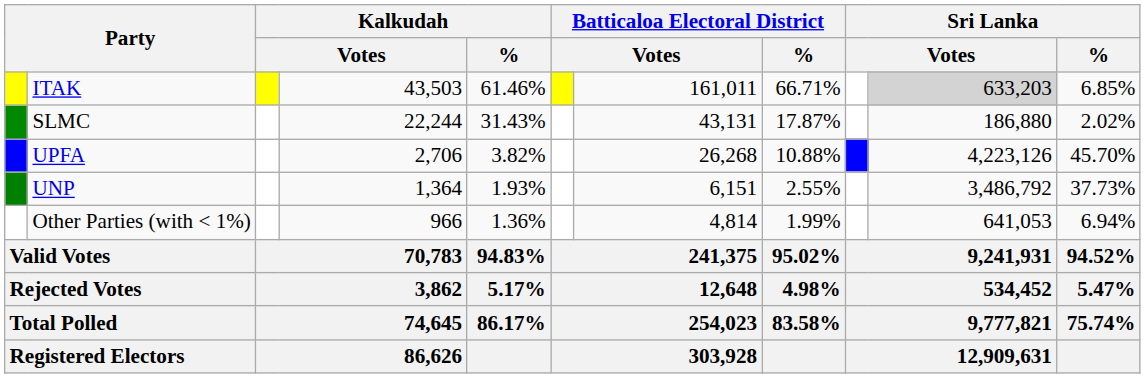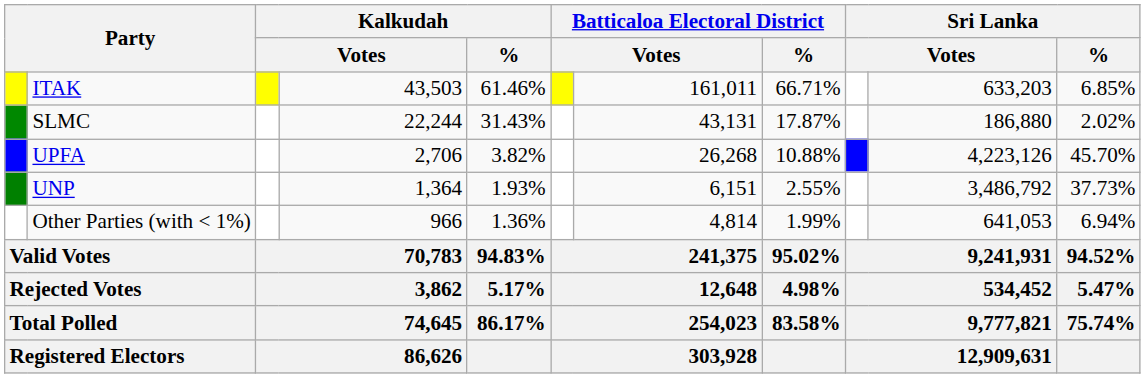ITAK | column 10: lightgrey background -> no background
